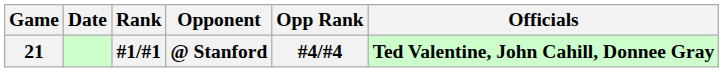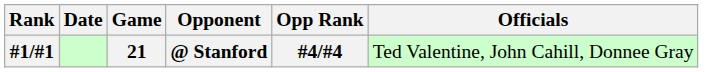columns swapped: Game <-> Rank
@ Stanford | Officials: bold -> normal
